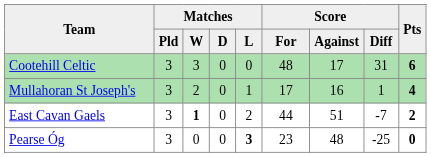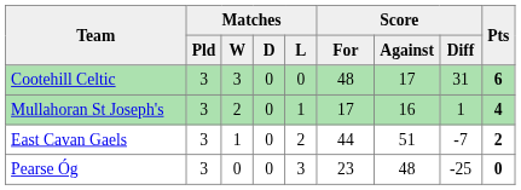East Cavan Gaels | Matches / W: bold -> normal
Pearse Óg | Matches / L: bold -> normal
